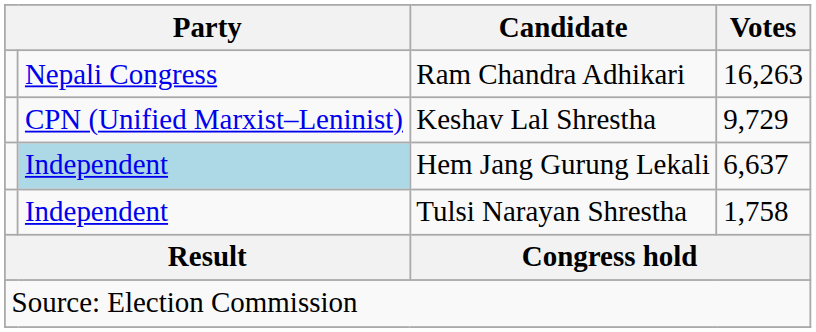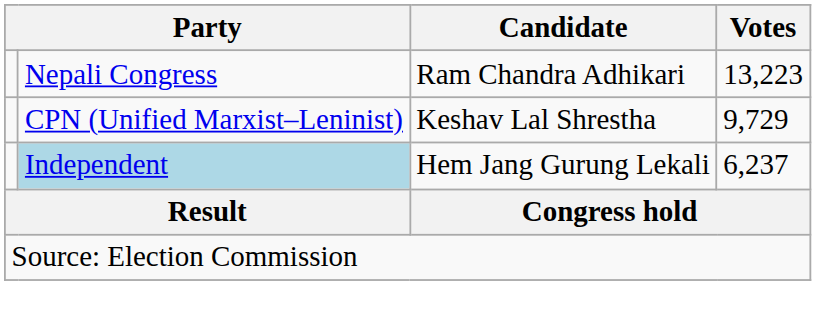Ram Chandra Adhikari | Votes: 16,263 -> 13,223
Hem Jang Gurung Lekali | Votes: 6,637 -> 6,237
- row: Independent | Tulsi Narayan Shrestha | 1,758
